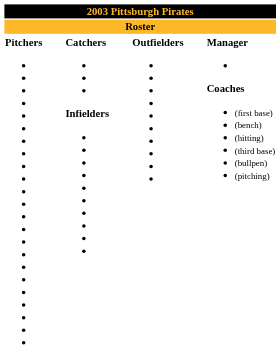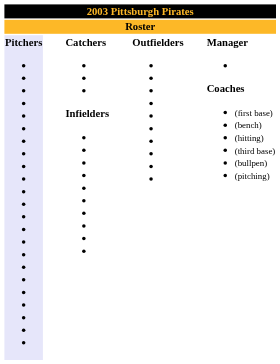Pitchers | column 1: no background -> lavender background
